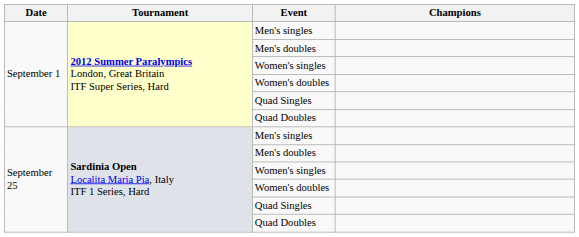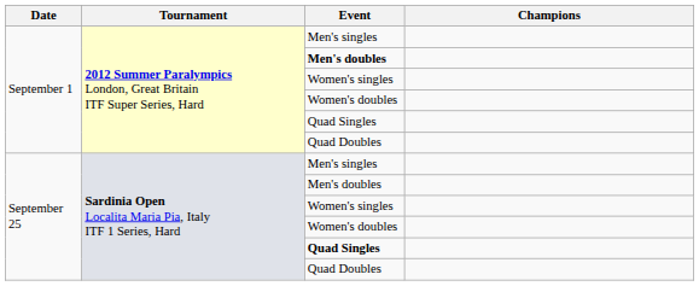September 1 / Men's doubles | Event: normal -> bold
September 25 / Quad Singles | Event: normal -> bold
